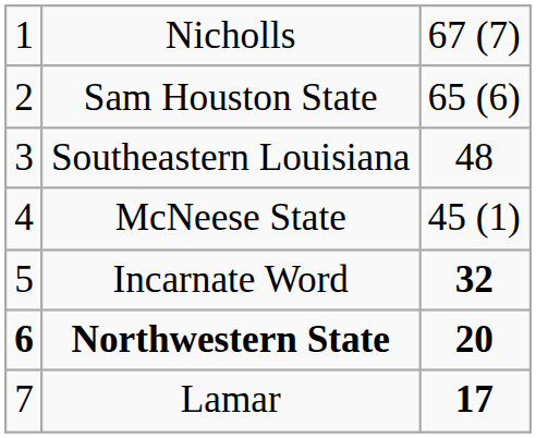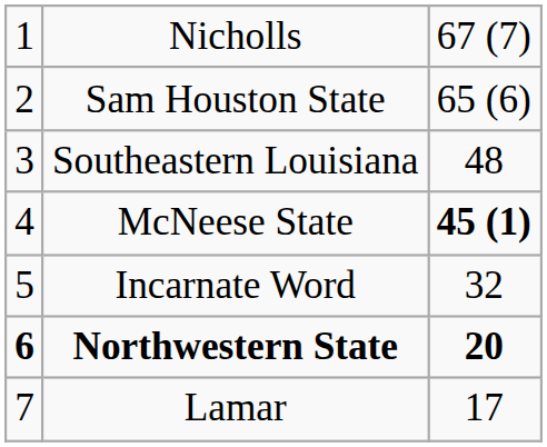McNeese State | column 3: normal -> bold
Incarnate Word | column 3: bold -> normal
Lamar | column 3: bold -> normal
